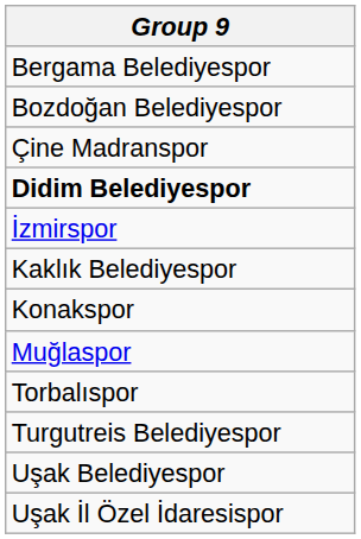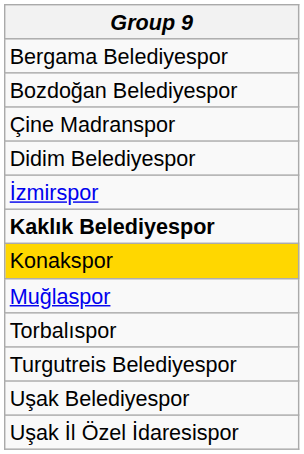row 5 | column 1: bold -> normal
row 7 | column 1: normal -> bold
row 8 | column 1: no background -> gold background
